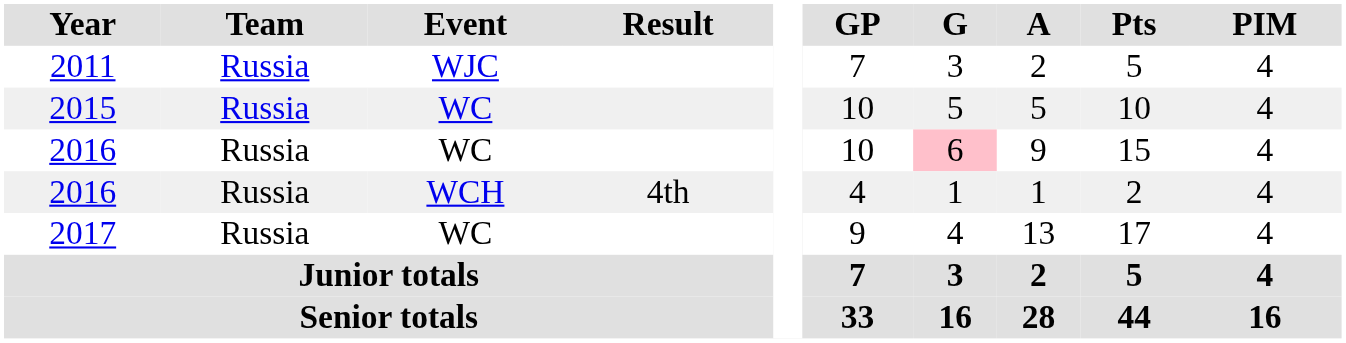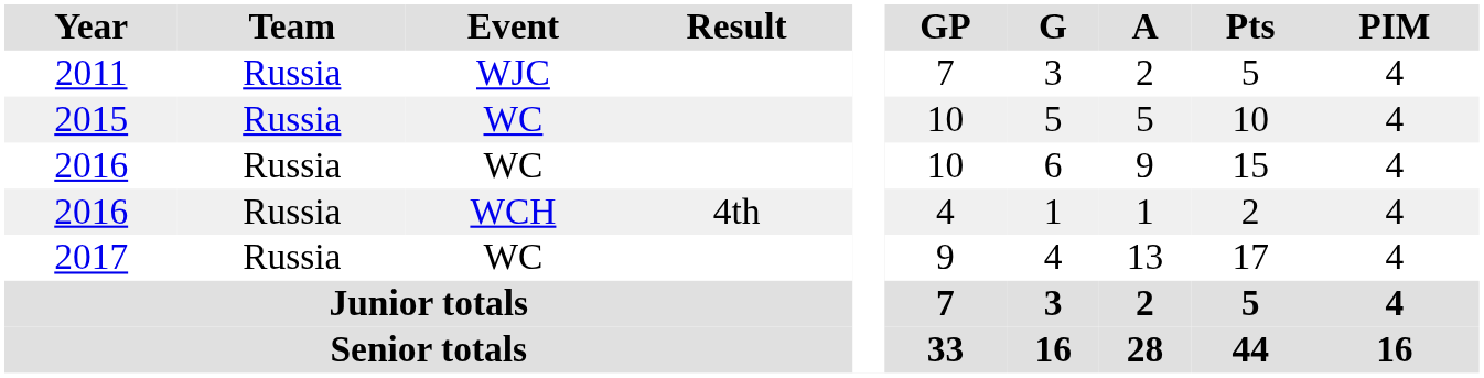2016 / WC | G: pink background -> no background
